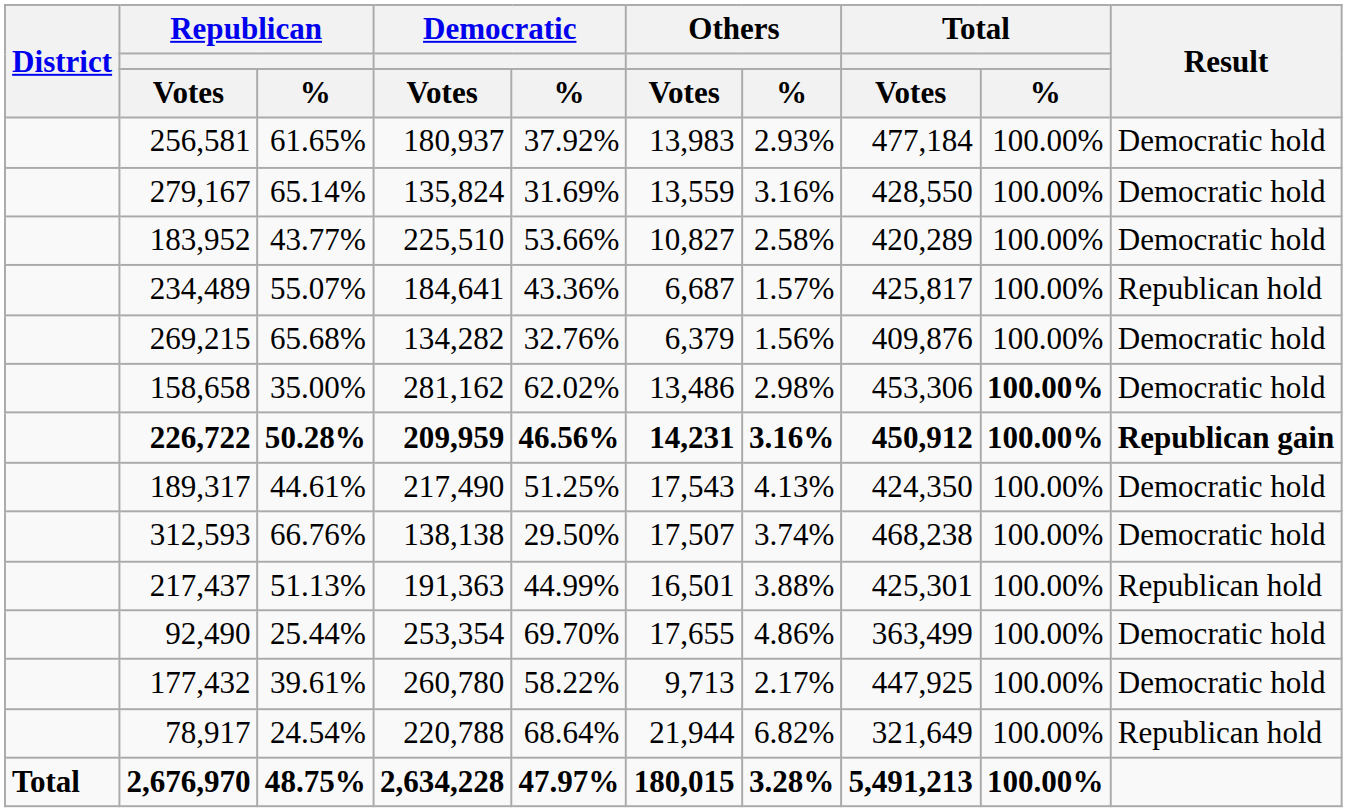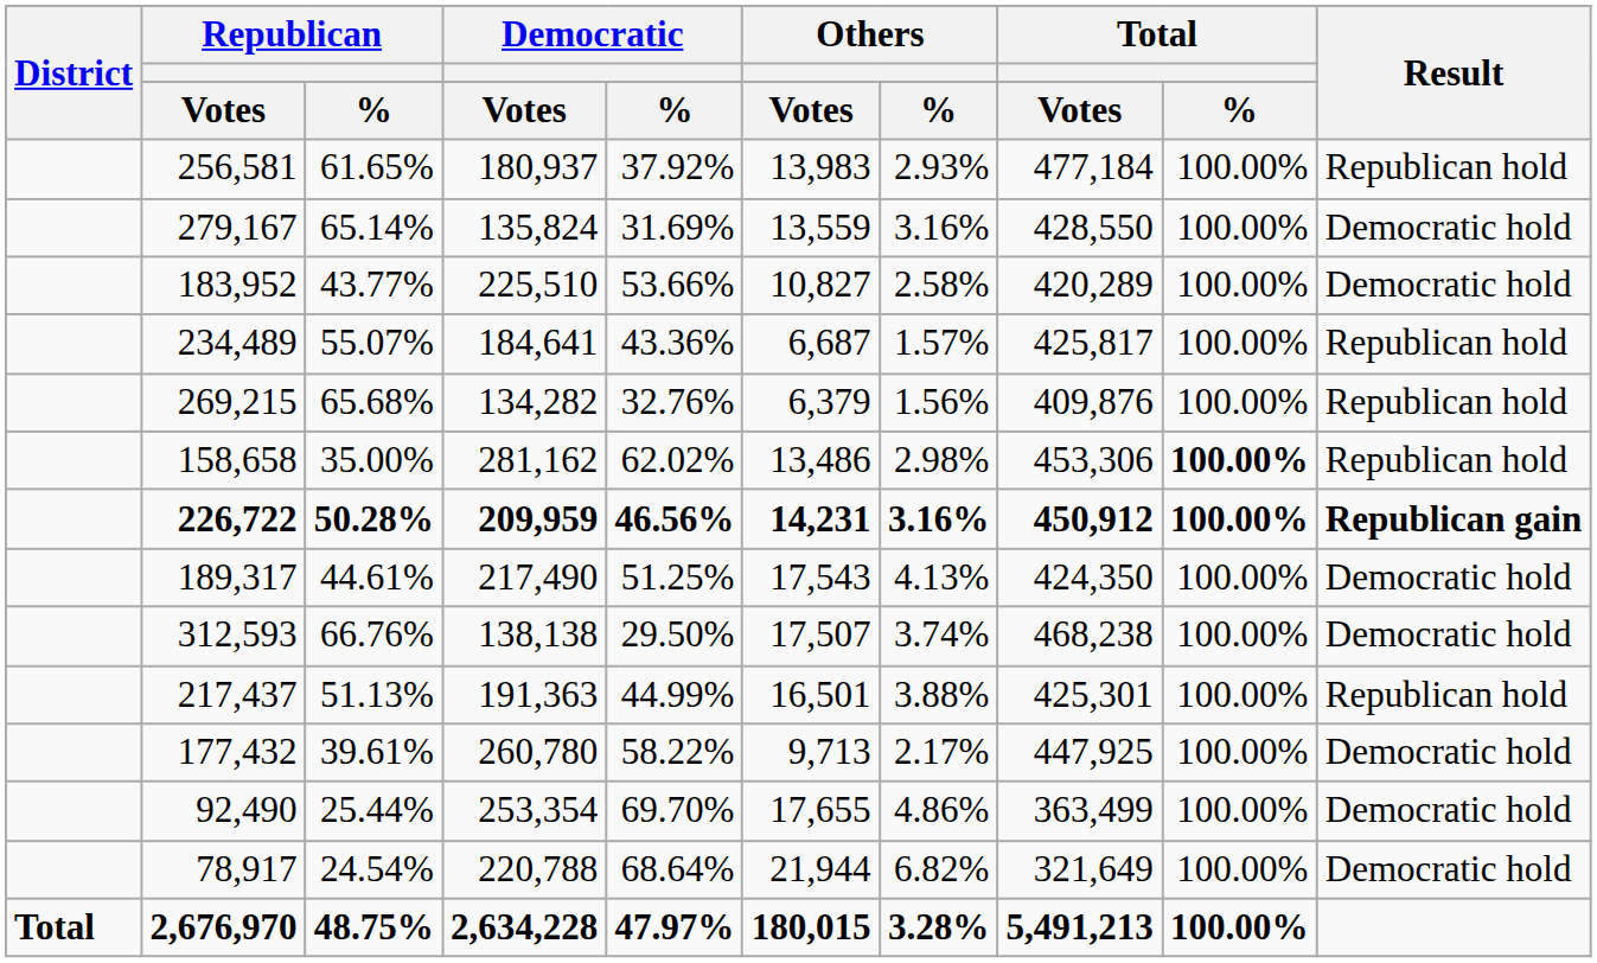256,581 | Result: Democratic hold -> Republican hold
269,215 | Result: Democratic hold -> Republican hold
158,658 | Result: Democratic hold -> Republican hold
rows swapped: 177,432 <-> 92,490
78,917 | Result: Republican hold -> Democratic hold
